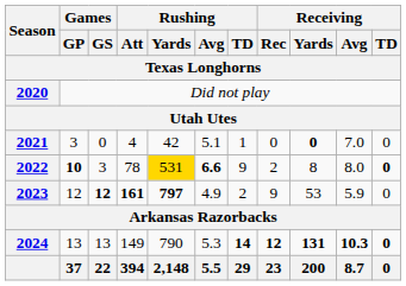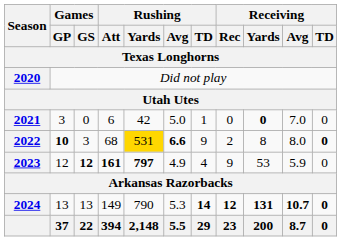2021 | Rushing / Att: 4 -> 6
2021 | Rushing / Avg: 5.1 -> 5.0
2022 | Rushing / Att: 78 -> 68
2023 | Rushing / TD: 2 -> 4
2024 | Receiving / Avg: 10.3 -> 10.7
